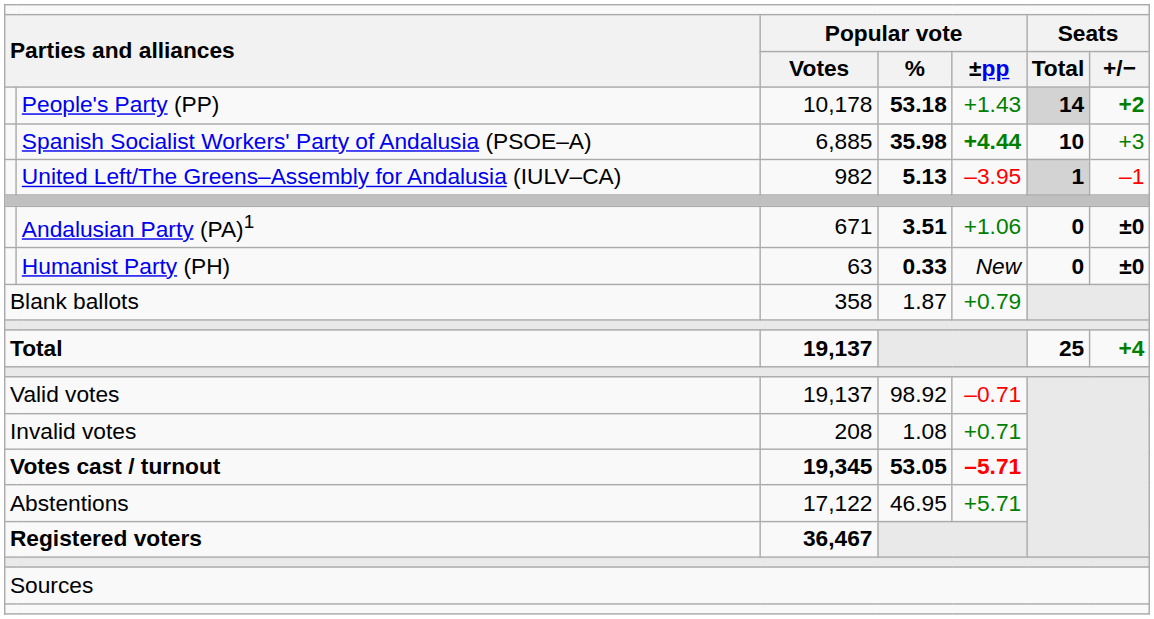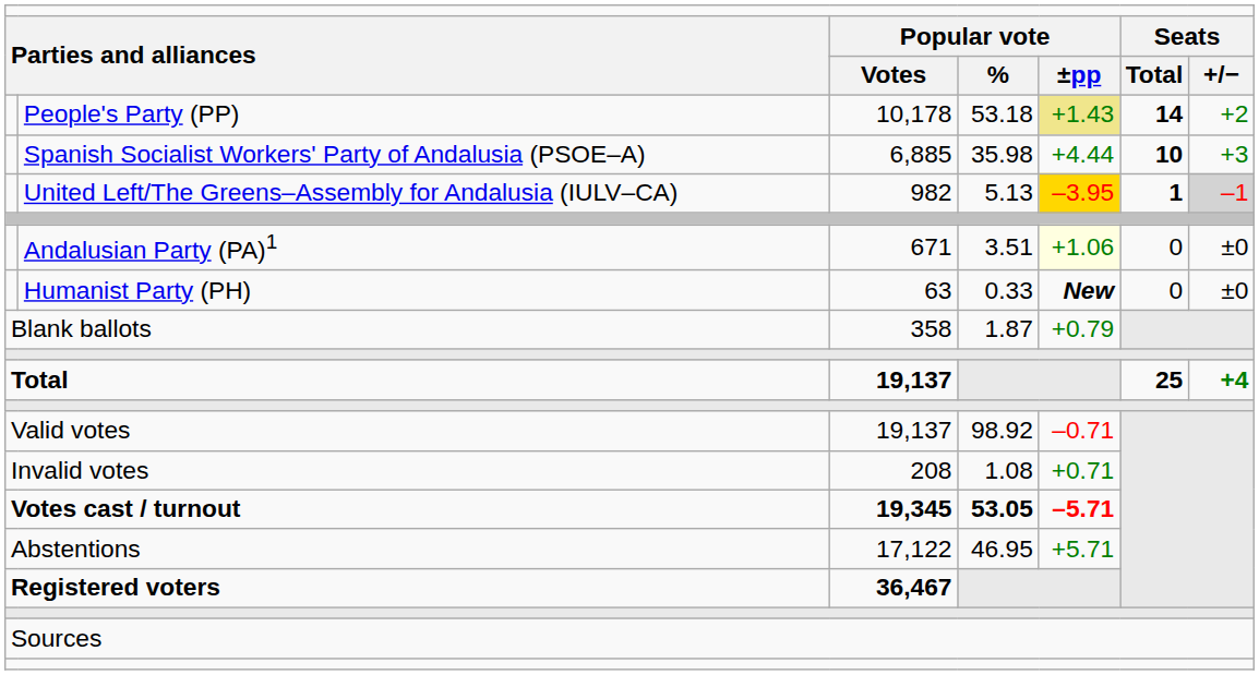People's Party (PP) | column 4: bold -> normal
People's Party (PP) | column 5: no background -> khaki background
People's Party (PP) | column 6: lightgrey background -> no background
People's Party (PP) | column 7: bold -> normal
Spanish Socialist Workers' Party of Andalusia (PSOE–A) | column 4: bold -> normal
Spanish Socialist Workers' Party of Andalusia (PSOE–A) | column 5: bold -> normal
United Left/The Greens–Assembly for Andalusia (IULV–CA) | column 4: bold -> normal
United Left/The Greens–Assembly for Andalusia (IULV–CA) | column 5: no background -> gold background
United Left/The Greens–Assembly for Andalusia (IULV–CA) | column 6: lightgrey background -> no background
United Left/The Greens–Assembly for Andalusia (IULV–CA) | column 7: no background -> lightgrey background
Andalusian Party (PA)1 | column 4: bold -> normal
Andalusian Party (PA)1 | column 5: no background -> lightyellow background
Andalusian Party (PA)1 | column 6: bold -> normal
Andalusian Party (PA)1 | column 7: bold -> normal
Humanist Party (PH) | column 4: bold -> normal
Humanist Party (PH) | column 5: normal -> bold
Humanist Party (PH) | column 6: bold -> normal
Humanist Party (PH) | column 7: bold -> normal
